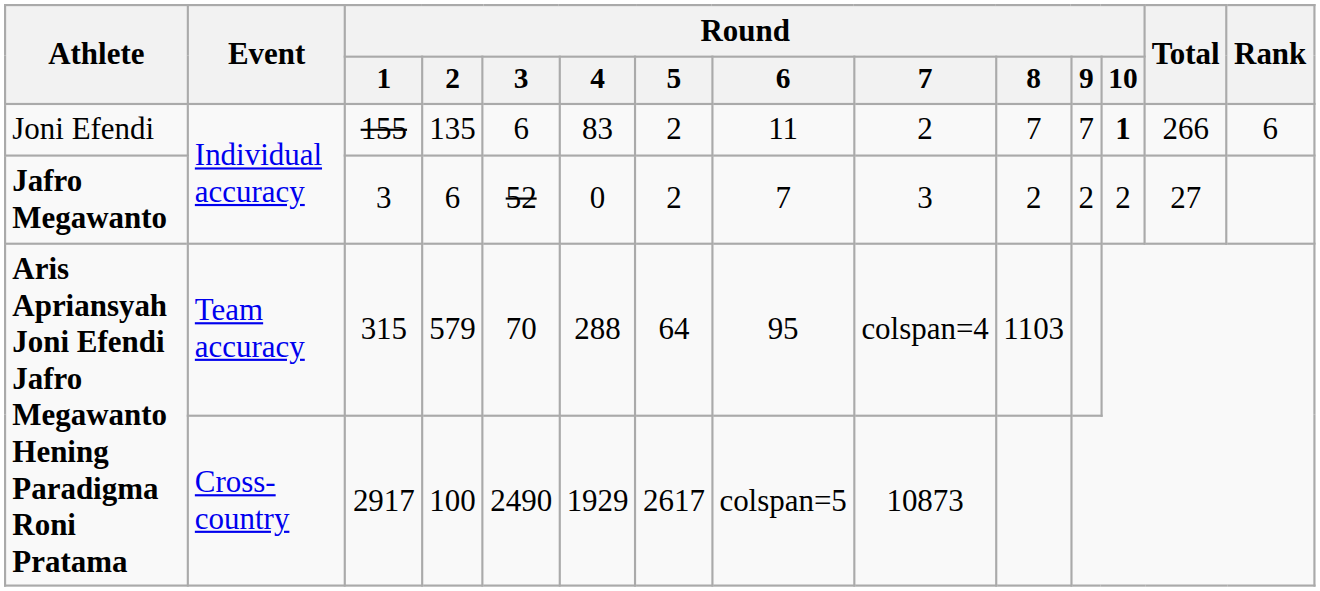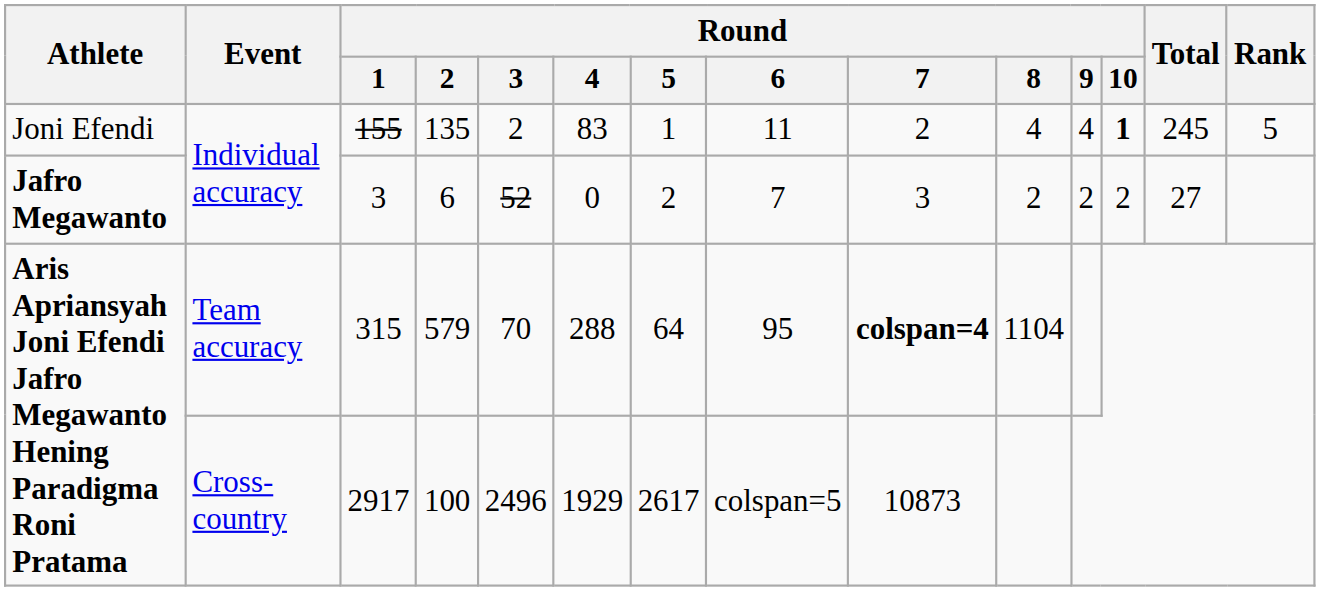155 | Round / 3: 6 -> 2
155 | Round / 5: 2 -> 1
155 | Round / 8: 7 -> 4
155 | Round / 9: 7 -> 4
155 | Total: 266 -> 245
155 | Rank: 6 -> 5
315 | Round / 7: normal -> bold
315 | Round / 8: 1103 -> 1104
2917 | Round / 3: 2490 -> 2496
